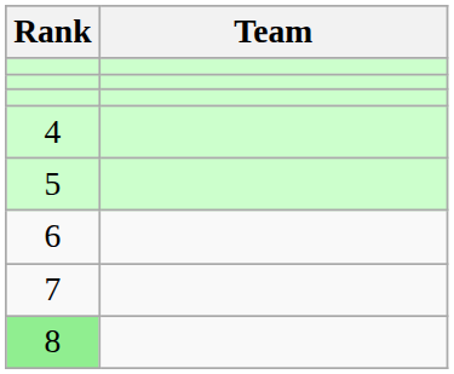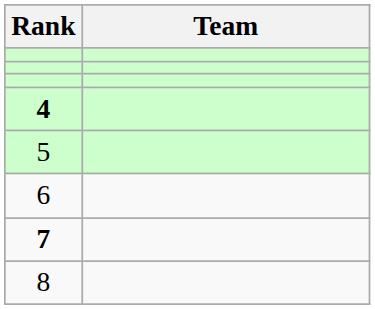row 5 | Rank: normal -> bold
row 8 | Rank: normal -> bold
row 9 | Rank: lightgreen background -> no background
